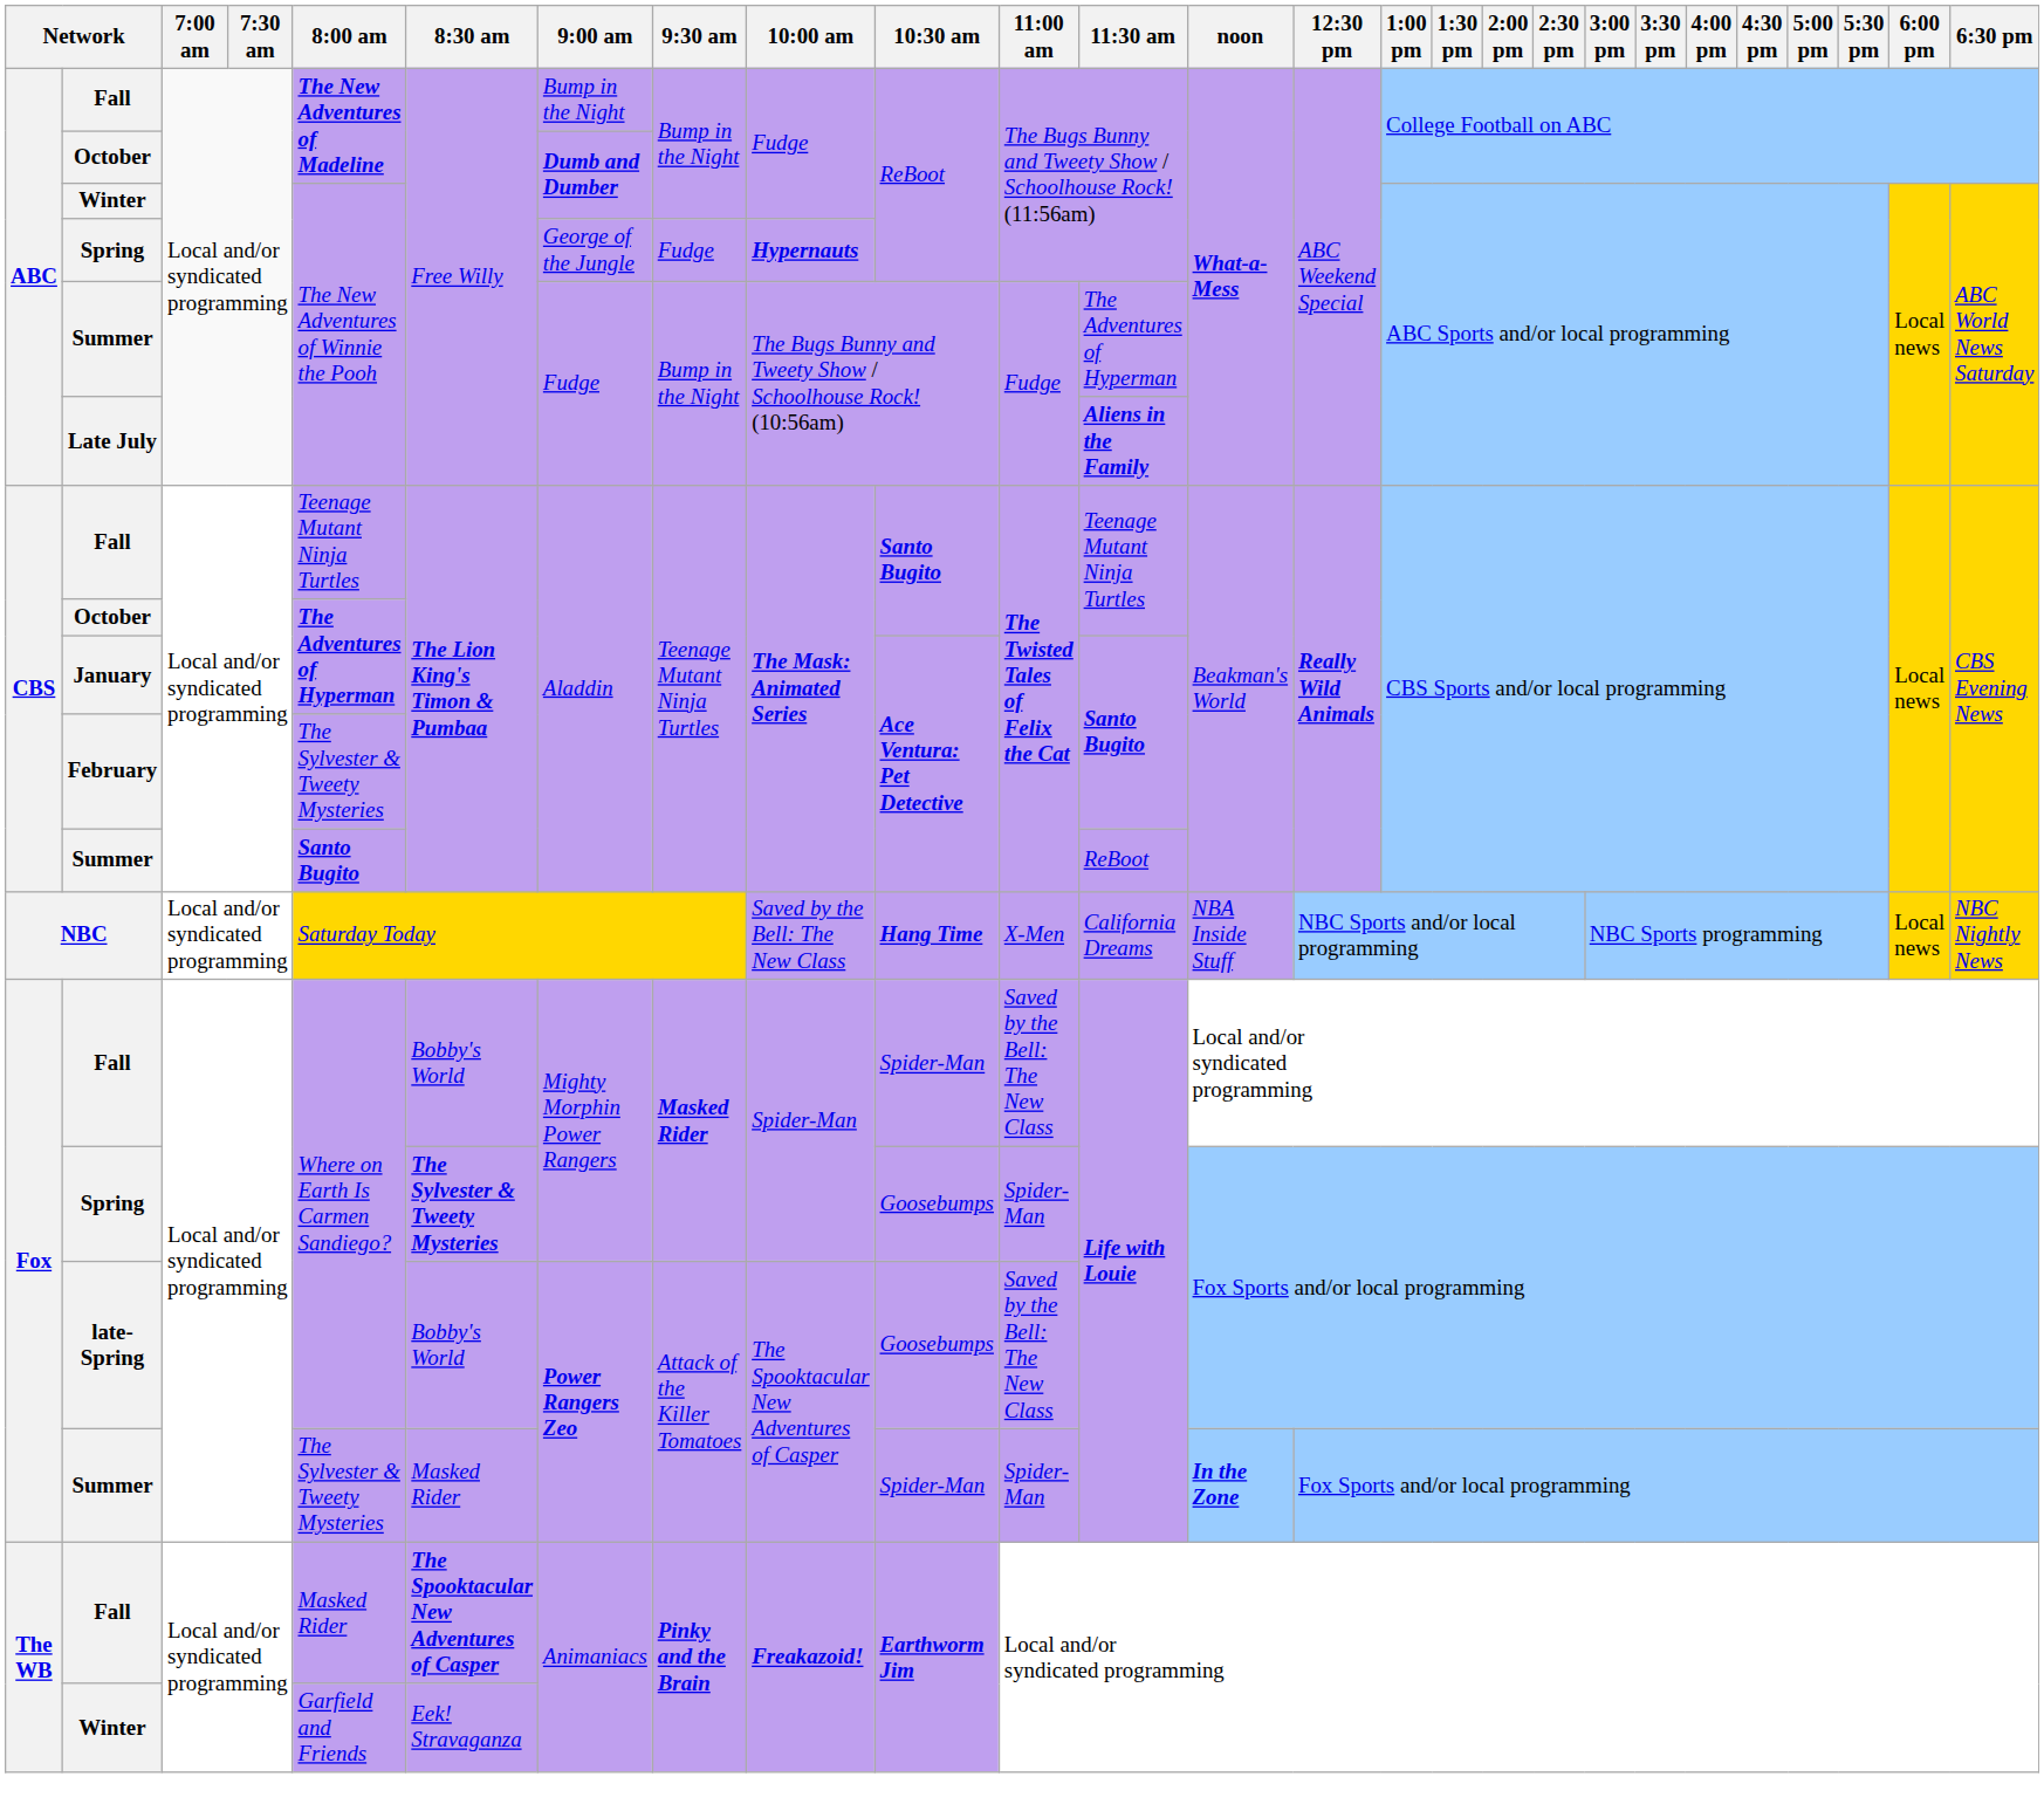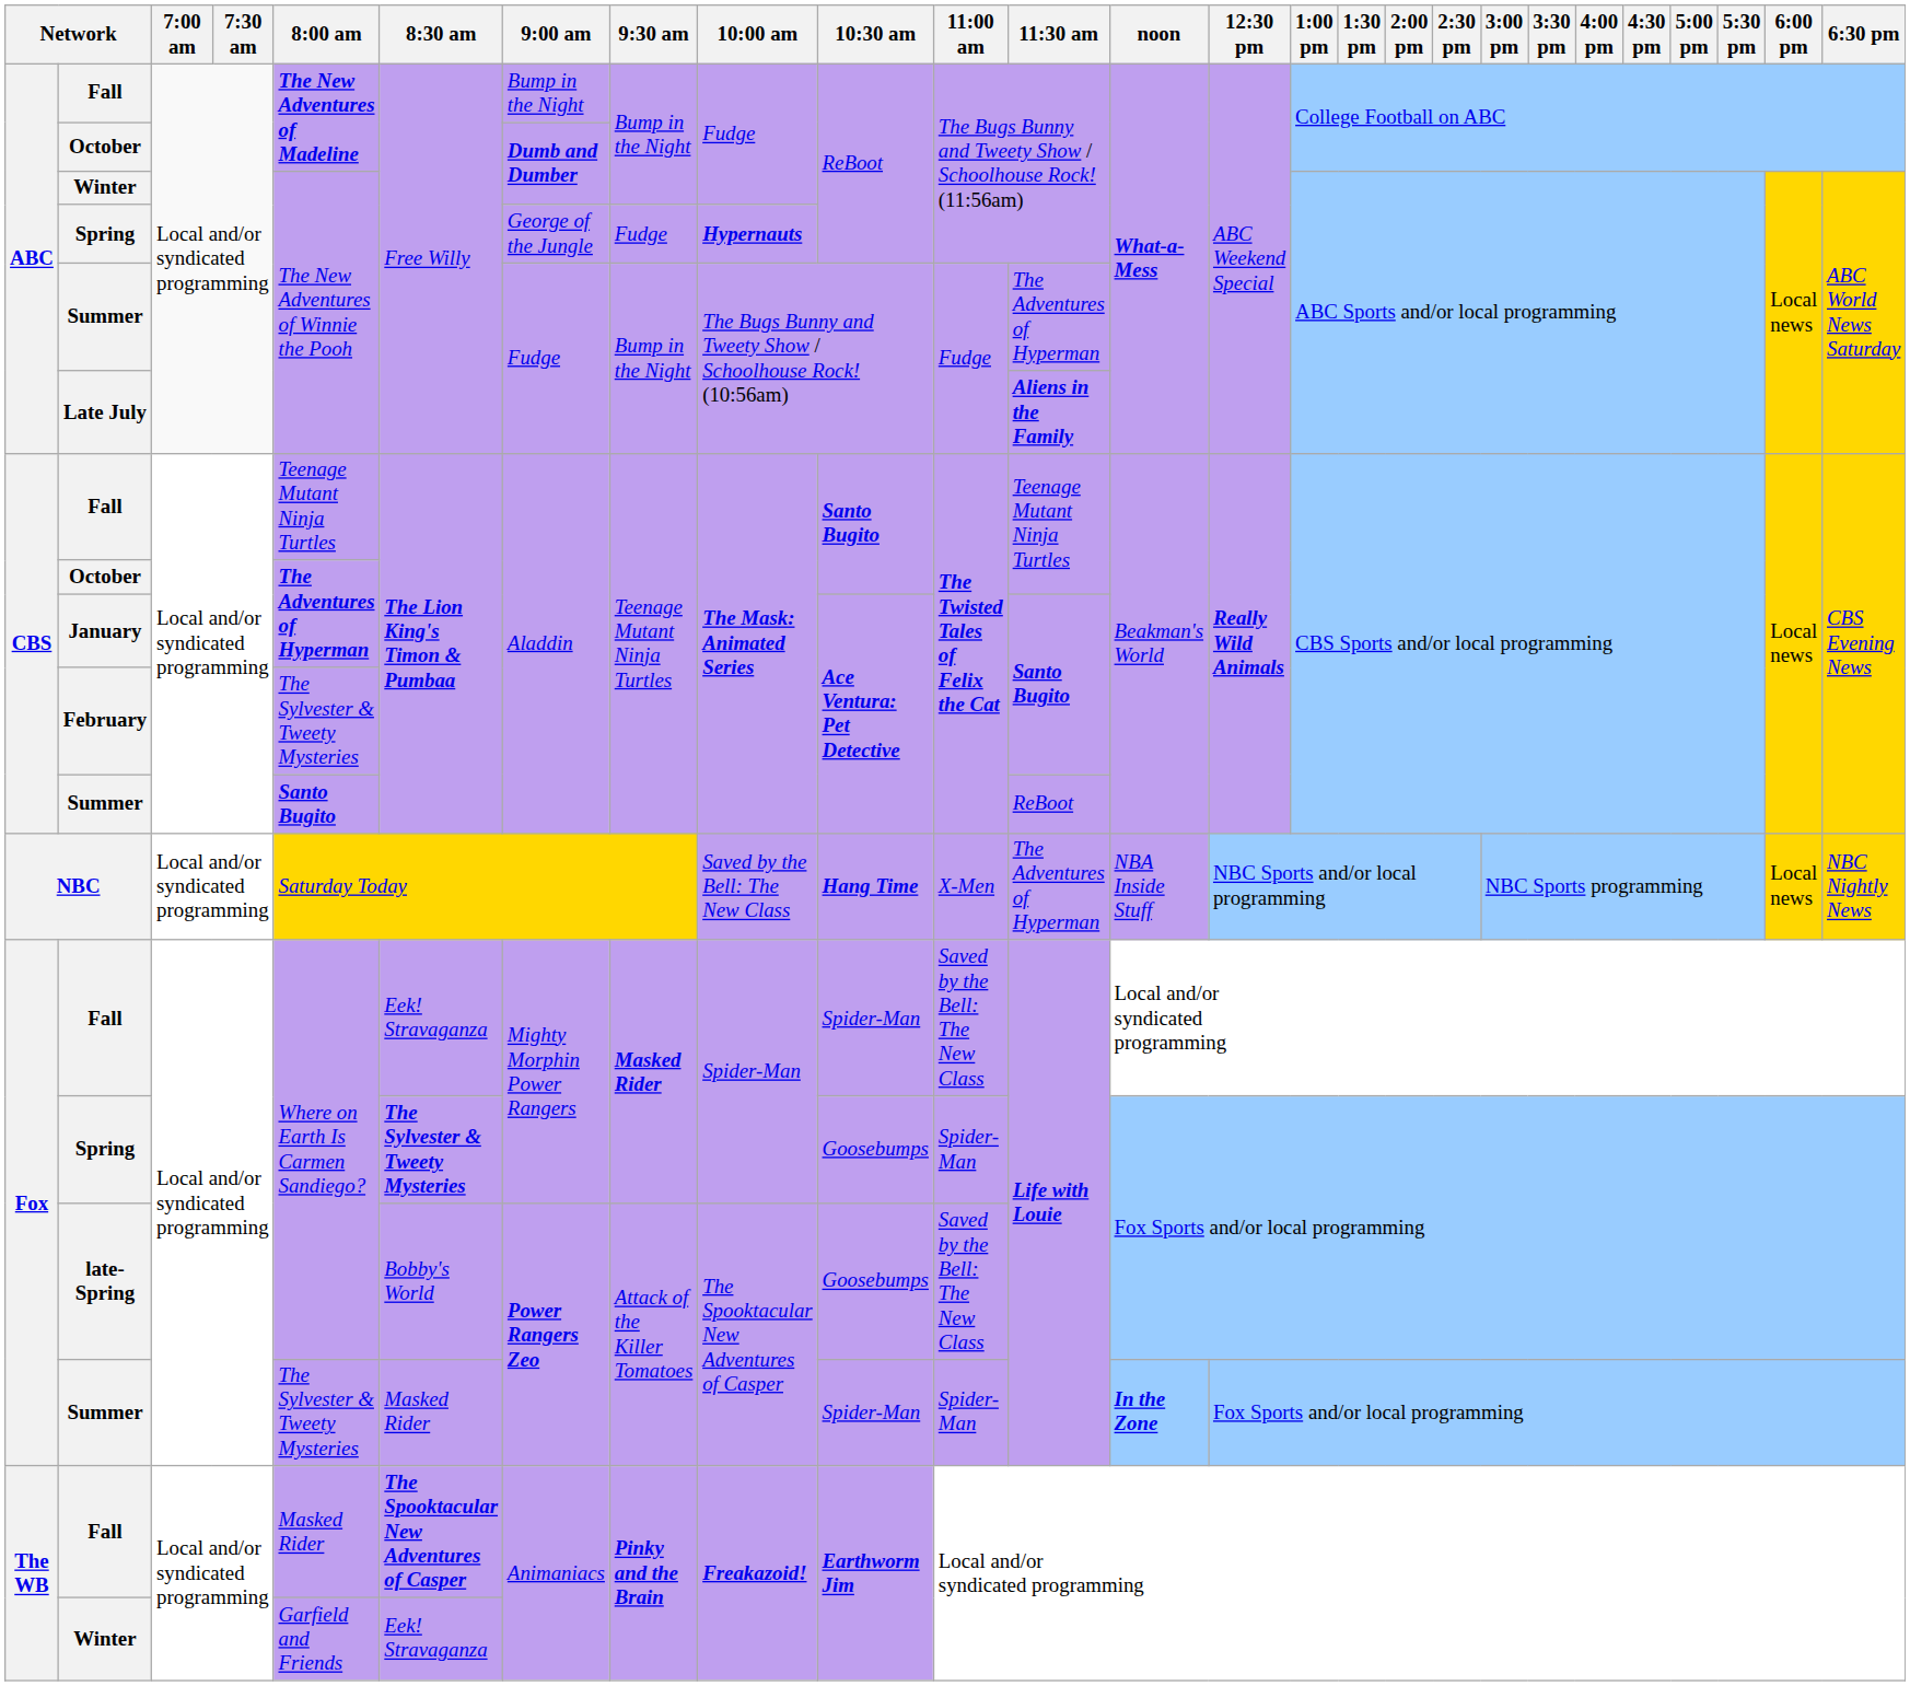NBC | 11:30 am: California Dreams -> The Adventures of Hyperman
Fox / Fall | 8:30 am: Bobby's World -> Eek! Stravaganza
